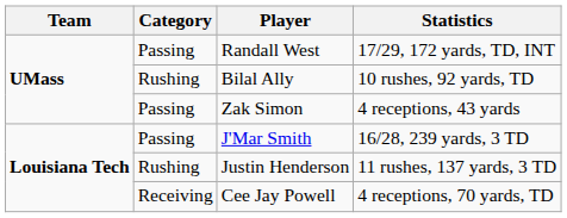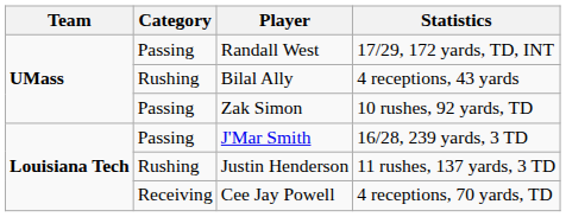Bilal Ally | Statistics: 10 rushes, 92 yards, TD -> 4 receptions, 43 yards
Zak Simon | Statistics: 4 receptions, 43 yards -> 10 rushes, 92 yards, TD
